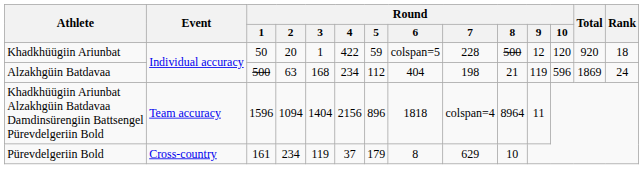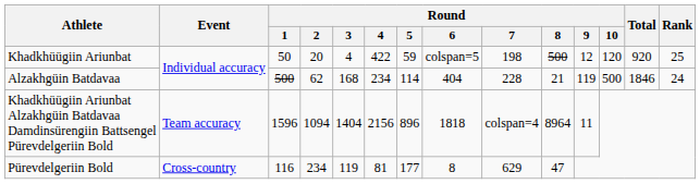Khadkhüügiin Ariunbat | Round / 3: 1 -> 4
Khadkhüügiin Ariunbat | Round / 7: 228 -> 198
Khadkhüügiin Ariunbat | Rank: 18 -> 25
Alzakhgüin Batdavaa | Round / 2: 63 -> 62
Alzakhgüin Batdavaa | Round / 5: 112 -> 114
Alzakhgüin Batdavaa | Round / 7: 198 -> 228
Alzakhgüin Batdavaa | Round / 10: 596 -> 500
Alzakhgüin Batdavaa | Total: 1869 -> 1846
Pürevdelgeriin Bold | Round / 1: 161 -> 116
Pürevdelgeriin Bold | Round / 4: 37 -> 81
Pürevdelgeriin Bold | Round / 5: 179 -> 177
Pürevdelgeriin Bold | Round / 8: 10 -> 47
